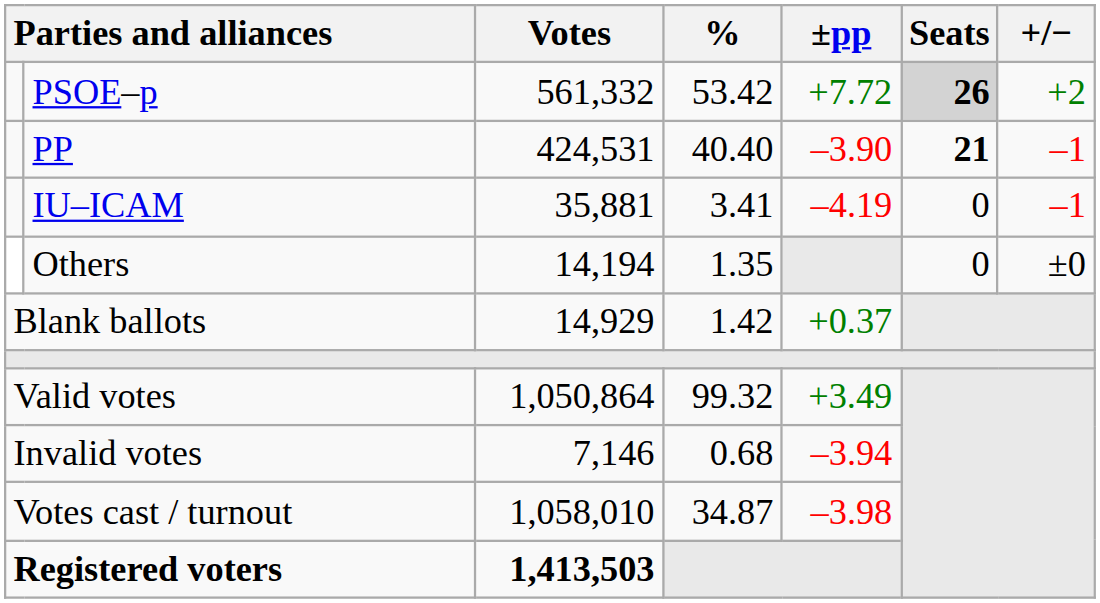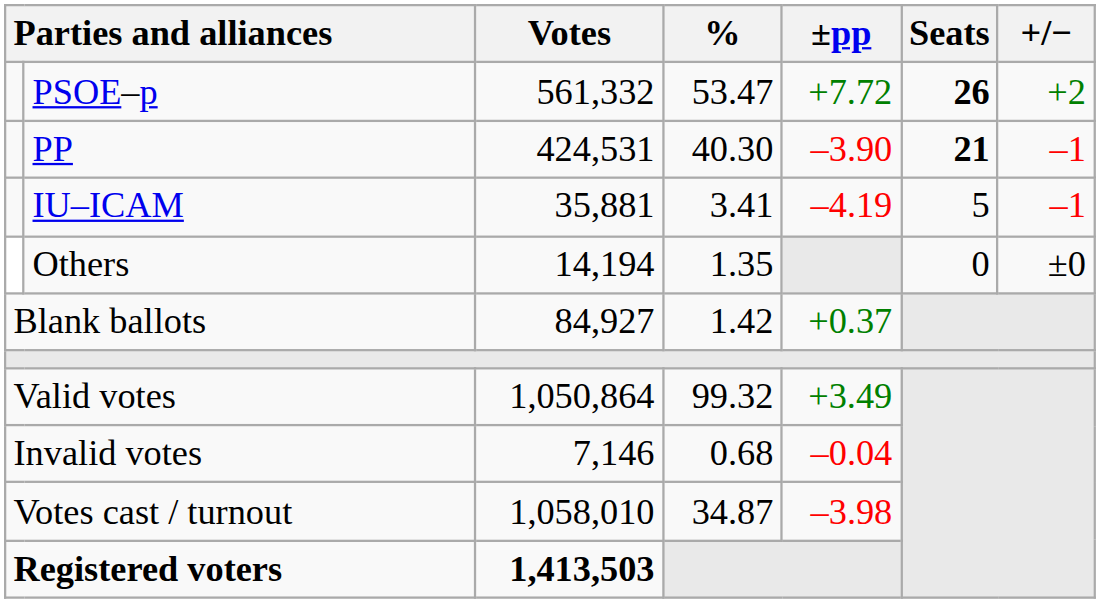PSOE–p | %: 53.42 -> 53.47
PSOE–p | Seats: lightgrey background -> no background
PP | %: 40.40 -> 40.30
IU–ICAM | Seats: 0 -> 5
Blank ballots | Votes: 14,929 -> 84,927
Invalid votes | ±pp: –3.94 -> –0.04
